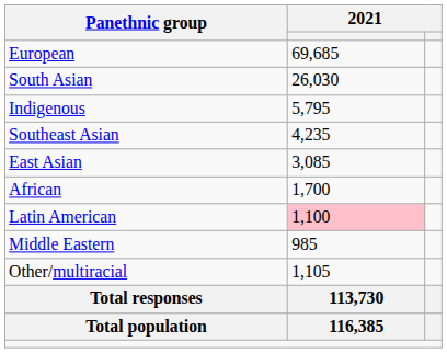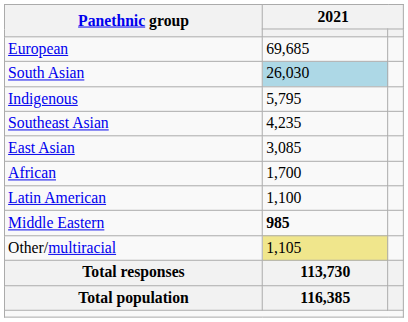South Asian | column 2: no background -> lightblue background
Latin American | column 2: pink background -> no background
Middle Eastern | column 2: normal -> bold
Other/multiracial | column 2: no background -> khaki background
